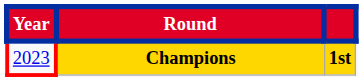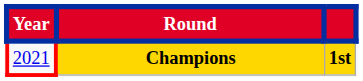Champions | Year: 2023 -> 2021
